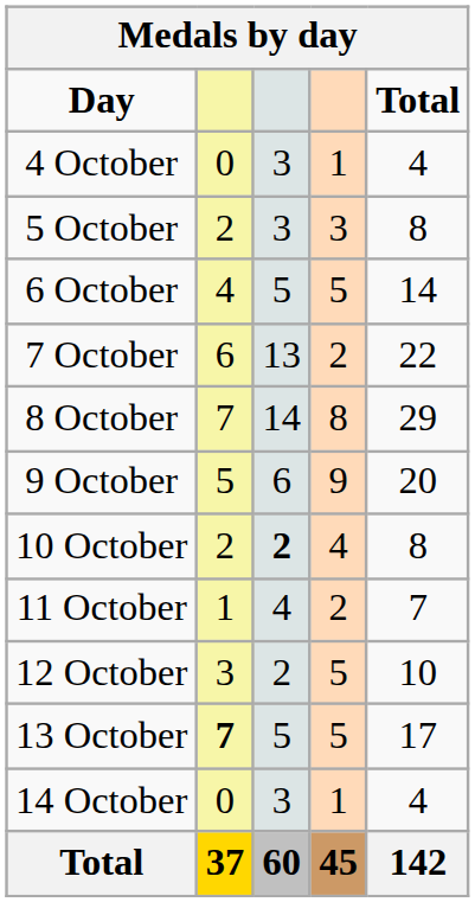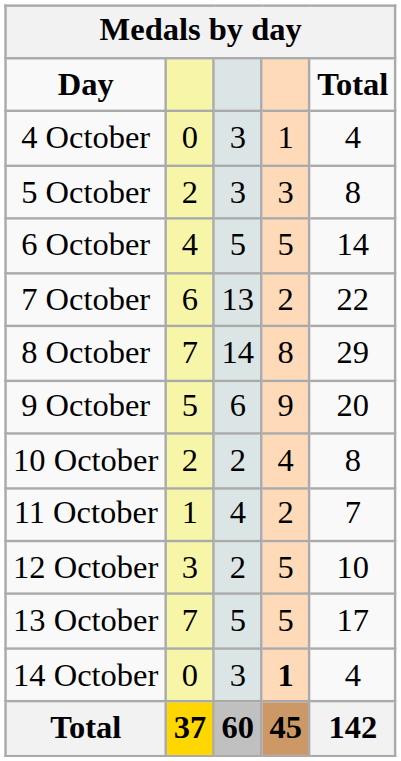10 October | column 3: bold -> normal
13 October | column 2: bold -> normal
14 October | column 4: normal -> bold
